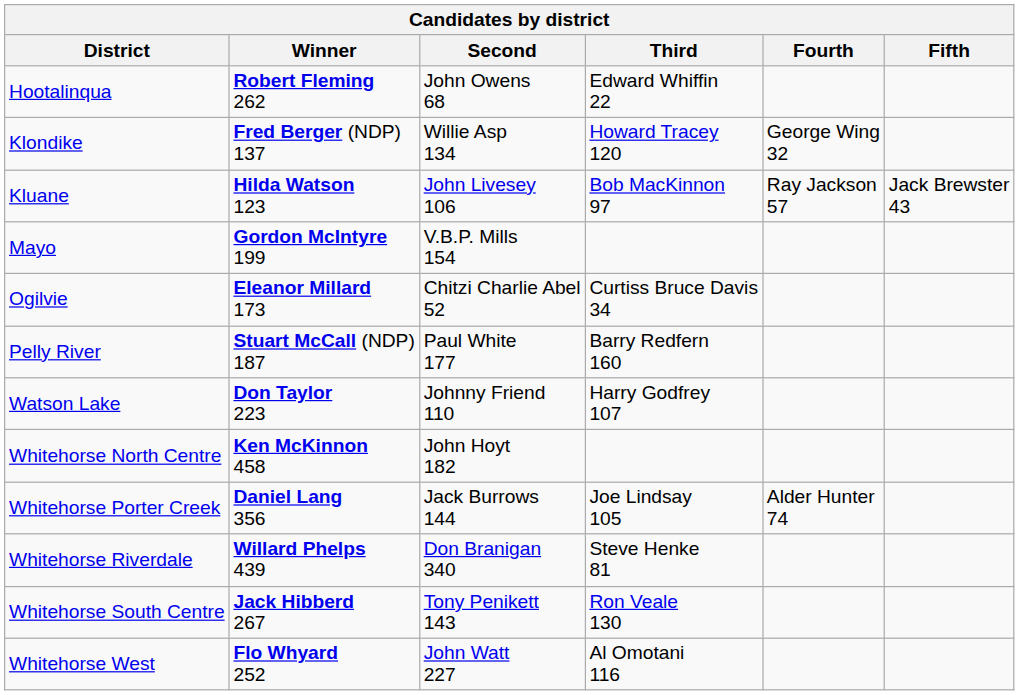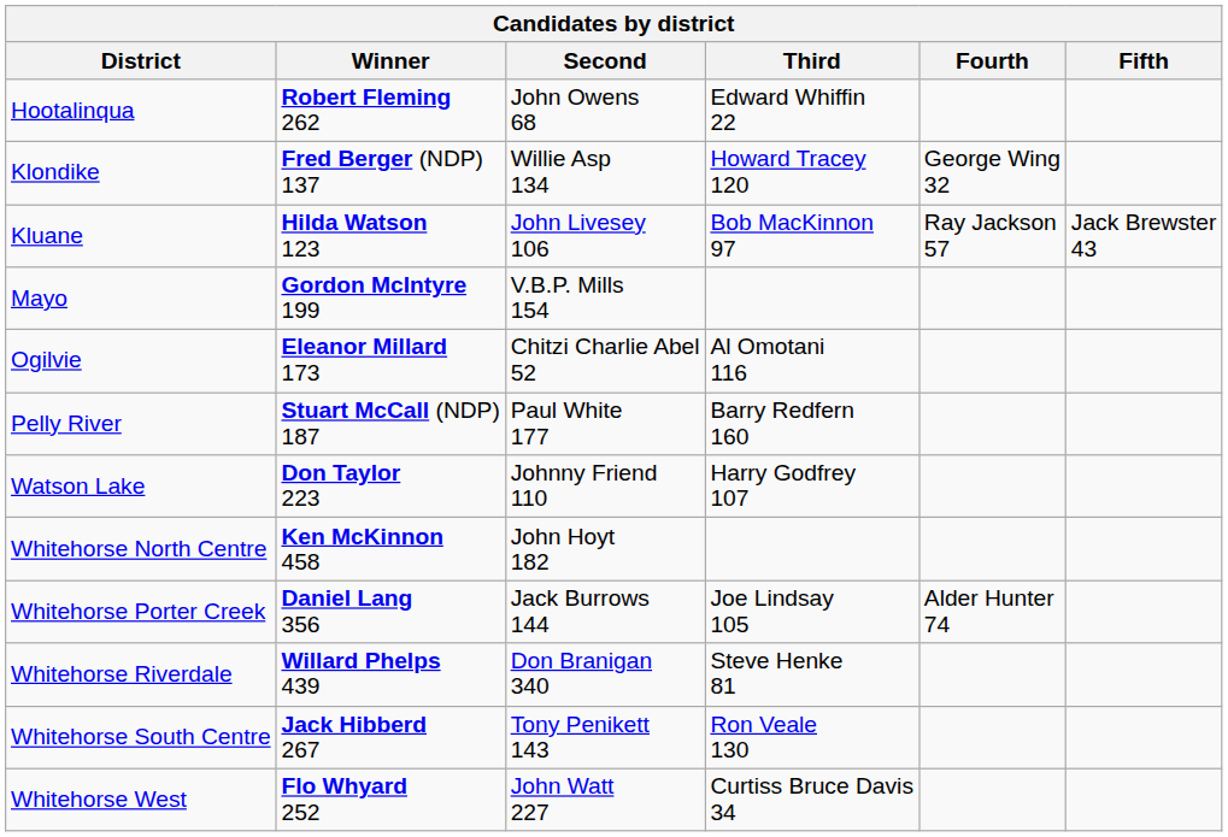Ogilvie | Third: Curtiss Bruce Davis 34 -> Al Omotani 116
Whitehorse West | Third: Al Omotani 116 -> Curtiss Bruce Davis 34
